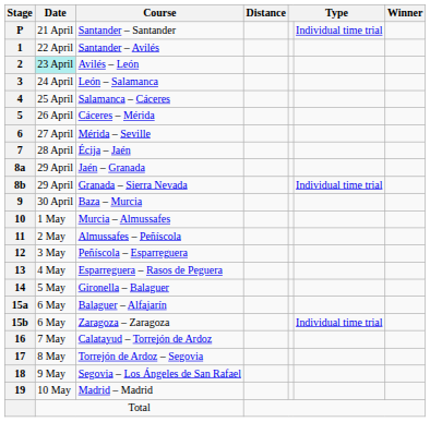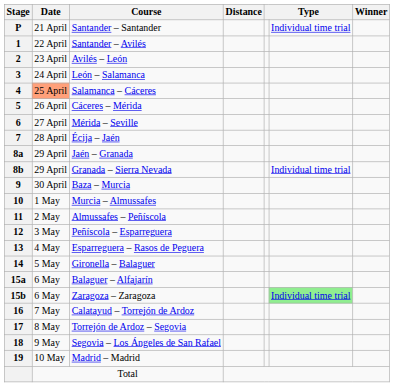Avilés – León | Date: paleturquoise background -> no background
Salamanca – Cáceres | Date: no background -> lightsalmon background
Zaragoza – Zaragoza | column 6: no background -> lightgreen background
